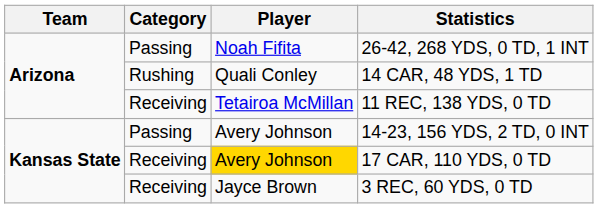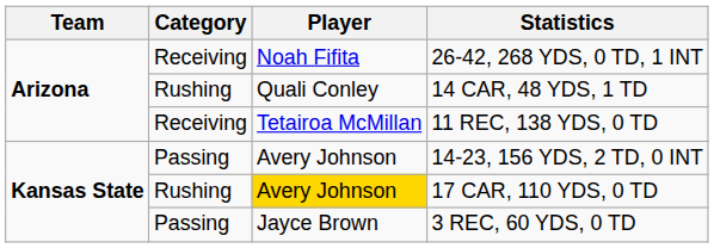26-42, 268 YDS, 0 TD, 1 INT | Category: Passing -> Receiving
17 CAR, 110 YDS, 0 TD | Category: Receiving -> Rushing
3 REC, 60 YDS, 0 TD | Category: Receiving -> Passing
